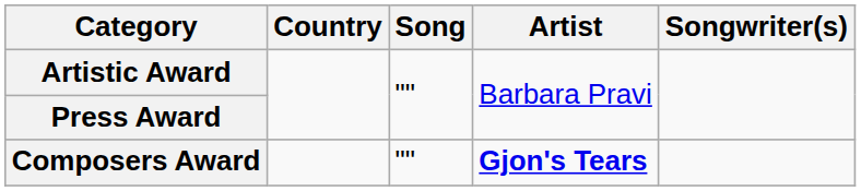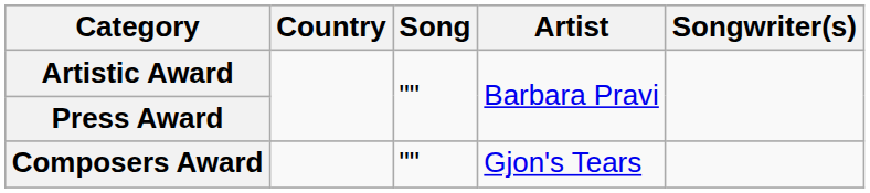Composers Award | Artist: bold -> normal
